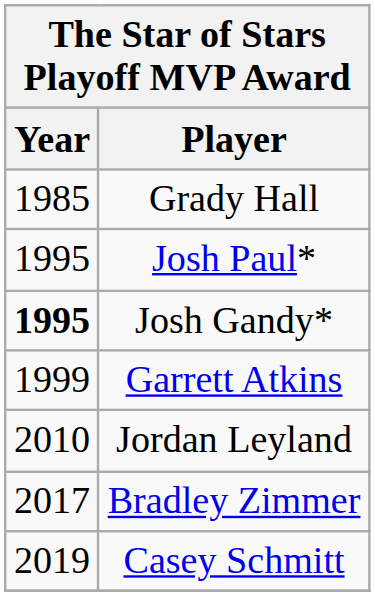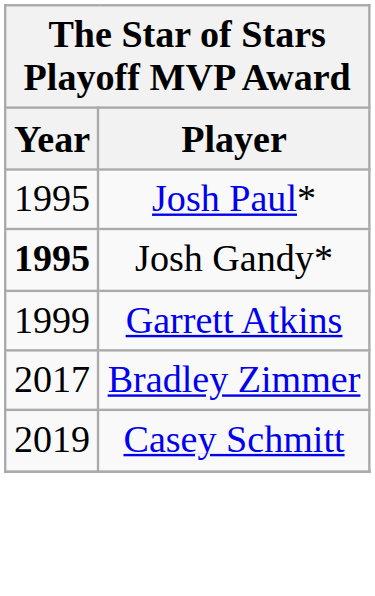- row: 1985 | Grady Hall
- row: 2010 | Jordan Leyland
